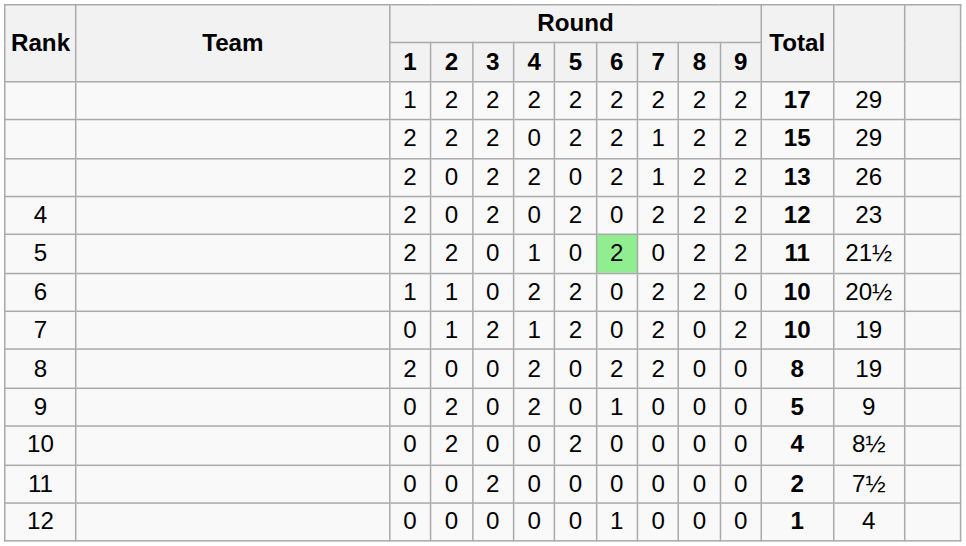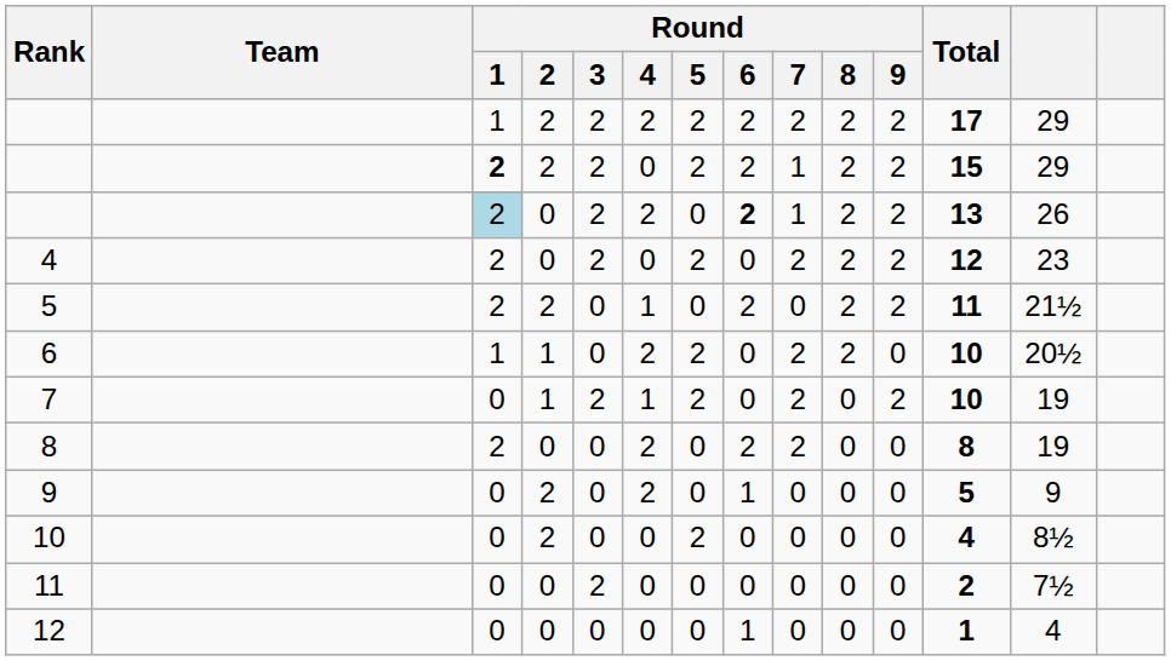row 4 | Round / 1: normal -> bold
row 5 | Round / 1: no background -> lightblue background
row 5 | Round / 6: normal -> bold
row 7 | Round / 6: lightgreen background -> no background
